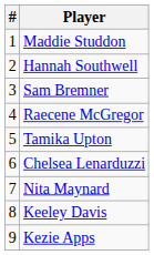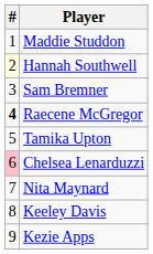Hannah Southwell | #: no background -> lightyellow background
Raecene McGregor | #: normal -> bold
Chelsea Lenarduzzi | #: no background -> pink background
